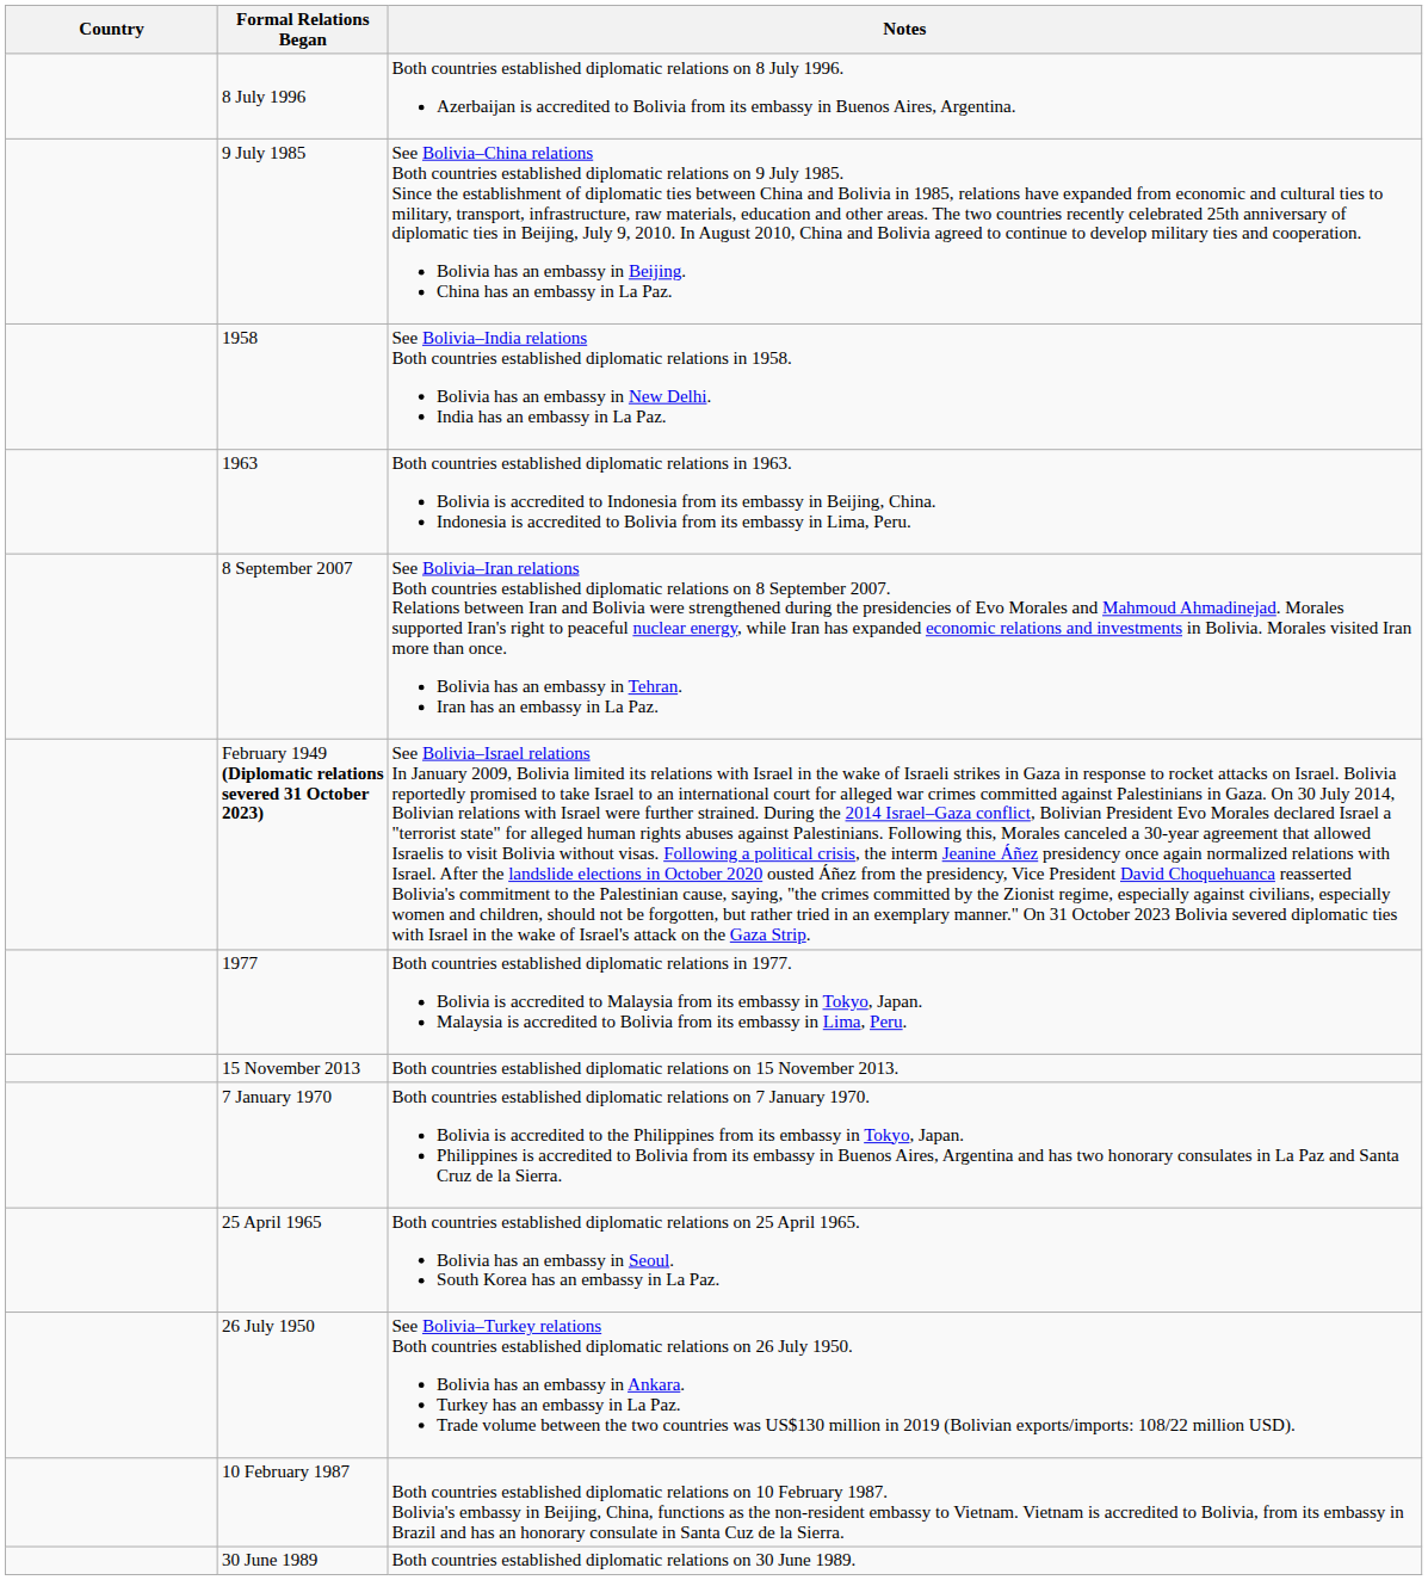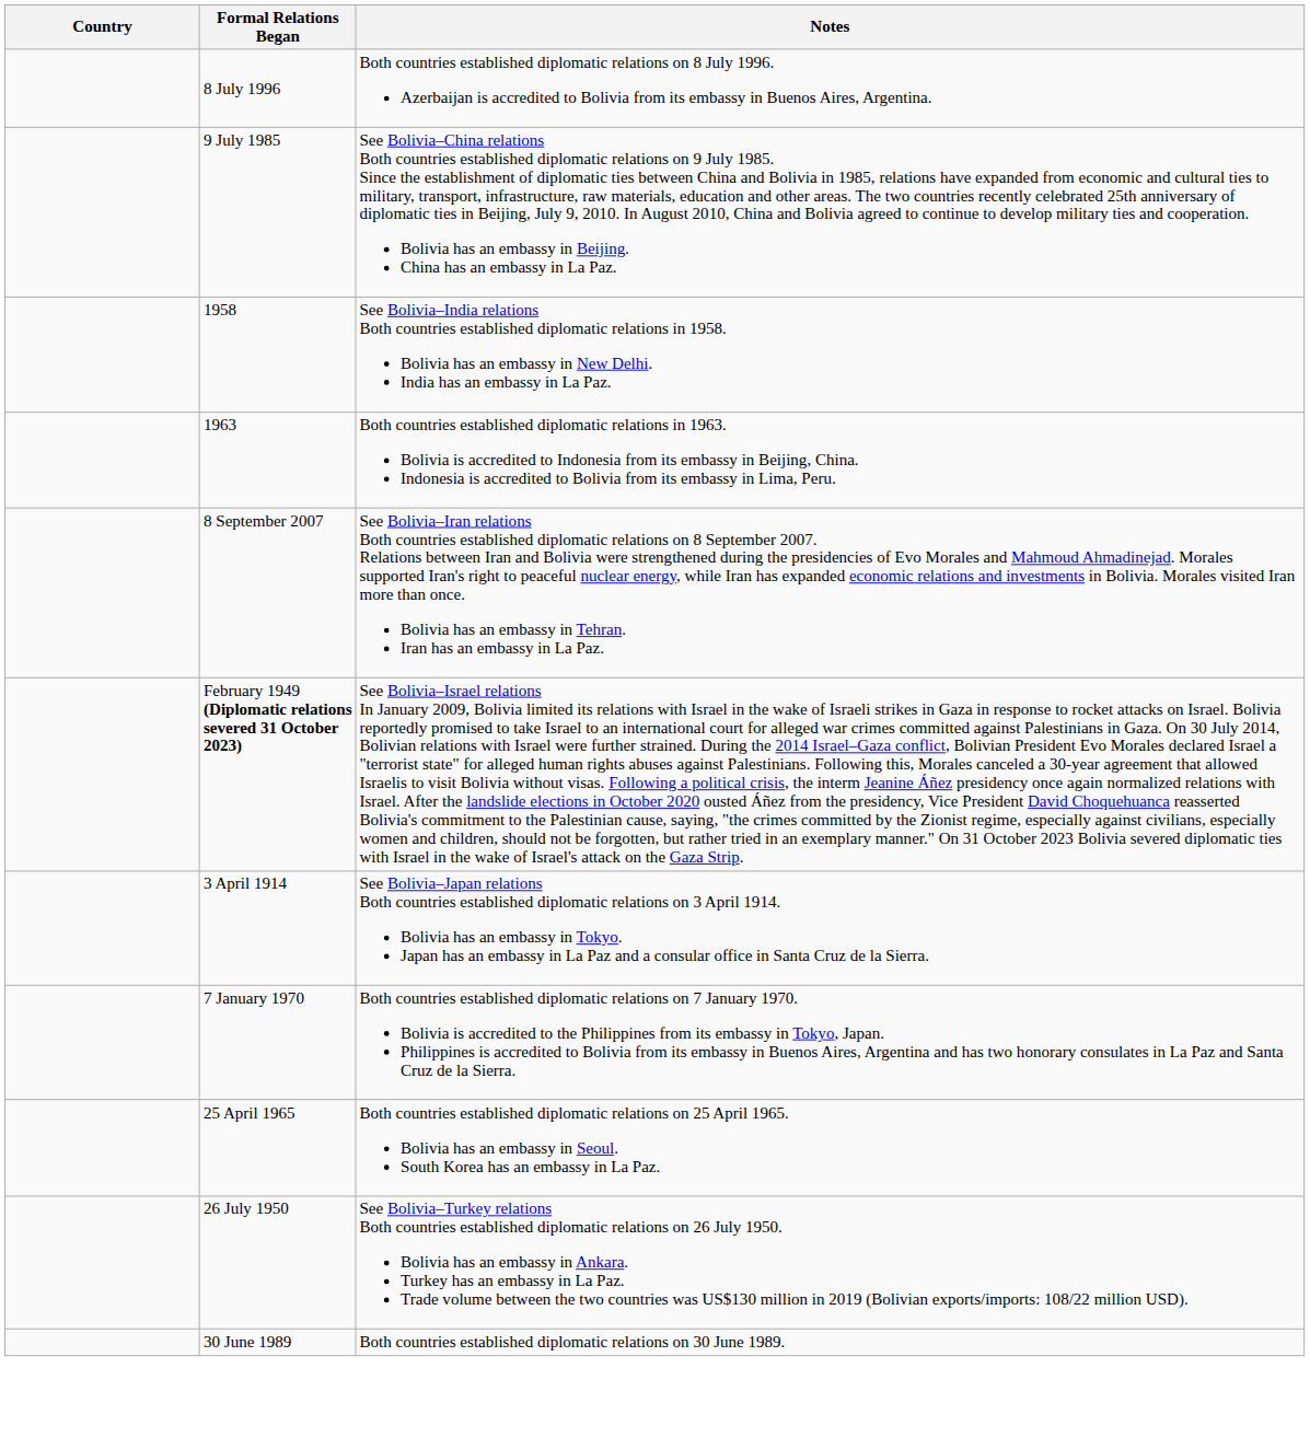+ row: 3 April 1914 | See Bolivia–Japan relations Both countries established diplomatic relations on 3 April 1914. Bolivia has an embassy in Tokyo. Japan has an embassy in La Paz and a consular office in Santa Cruz de la Sierra.
- row: 1977 | Both countries established diplomatic relations in 1977. Bolivia is accredited to Malaysia from its embassy in Tokyo, Japan. Malaysia is accredited to Bolivia from its embassy in Lima, Peru.
- row: 15 November 2013 | Both countries established diplomatic relations on 15 November 2013.
- row: 10 February 1987 | Both countries established diplomatic relations on 10 February 1987. Bolivia's embassy in Beijing, China, functions as the non-resident embassy to Vietnam. Vietnam is accredited to Bolivia, from its embassy in Brazil and has an honorary consulate in Santa Cuz de la Sierra.
